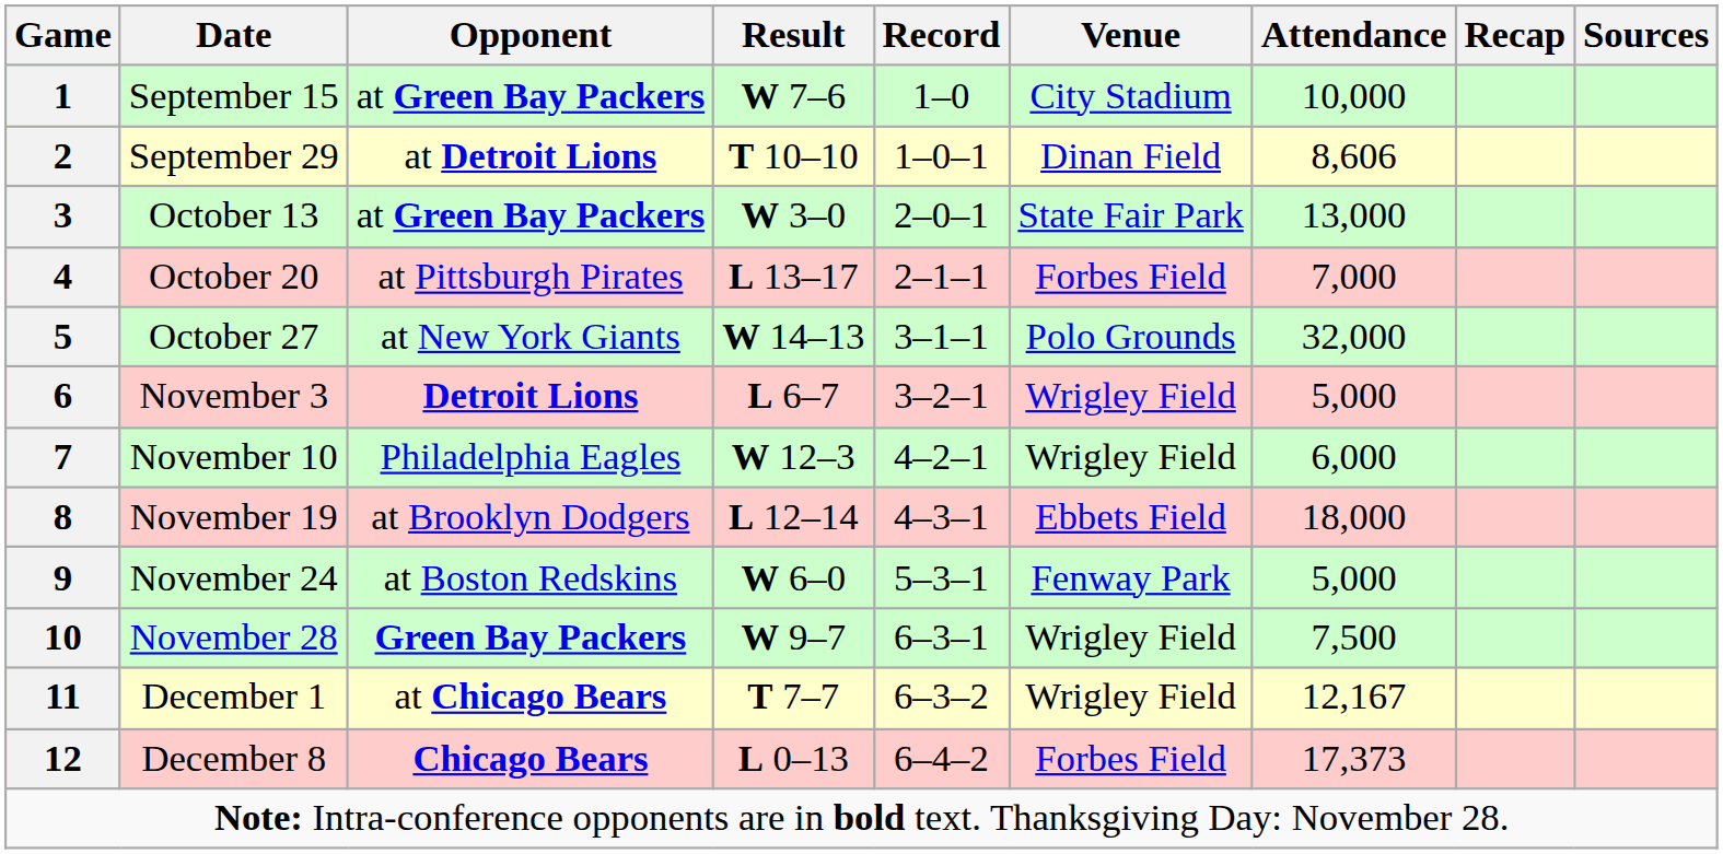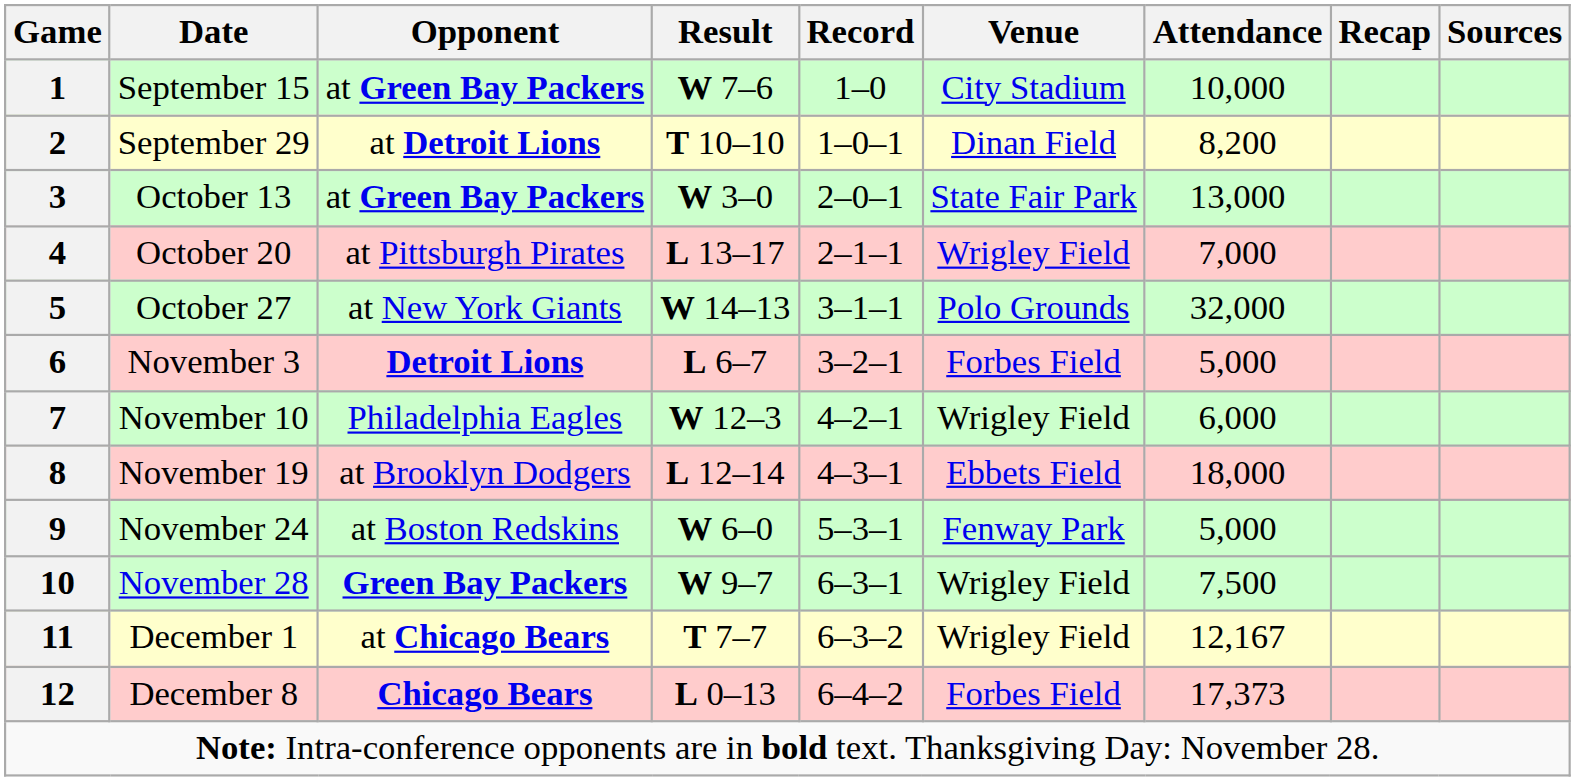2 | Attendance: 8,606 -> 8,200
4 | Venue: Forbes Field -> Wrigley Field
6 | Venue: Wrigley Field -> Forbes Field
